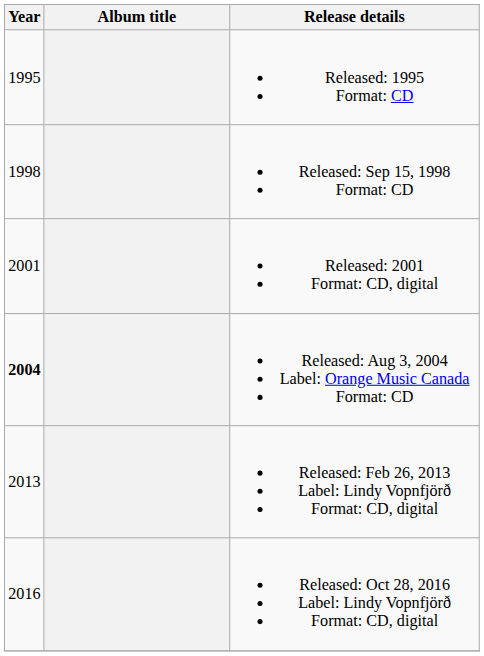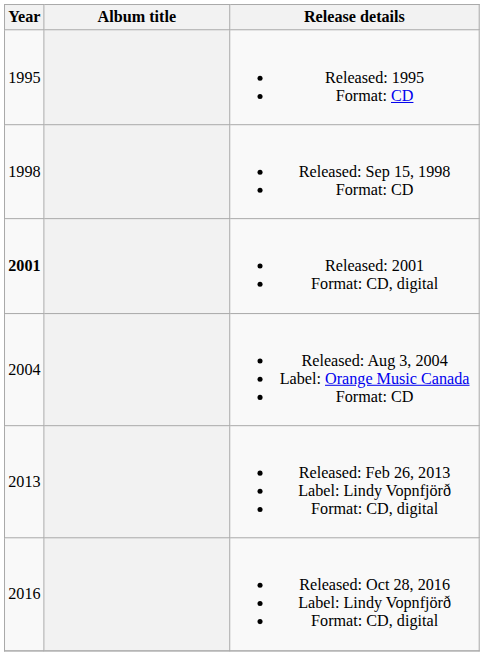Released: 2001 Format: CD, digital | Year: normal -> bold
Released: Aug 3, 2004 Label: Orange Music Canada Format: CD | Year: bold -> normal
